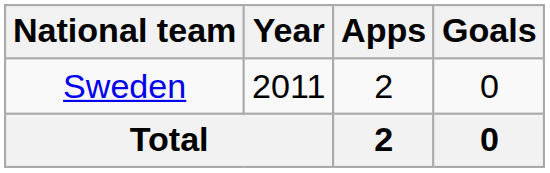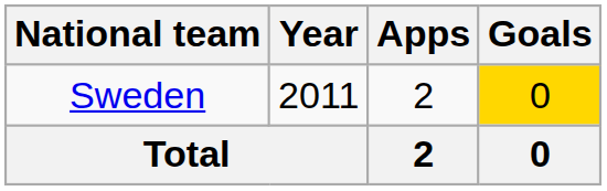Sweden | Goals: no background -> gold background
